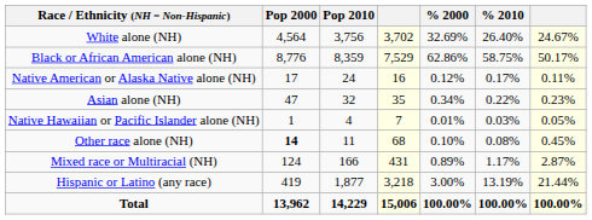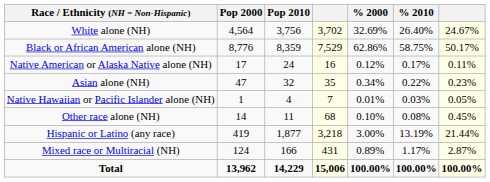Other race alone (NH) | Pop 2000: bold -> normal
rows swapped: Mixed race or Multiracial (NH) <-> Hispanic or Latino (any race)
